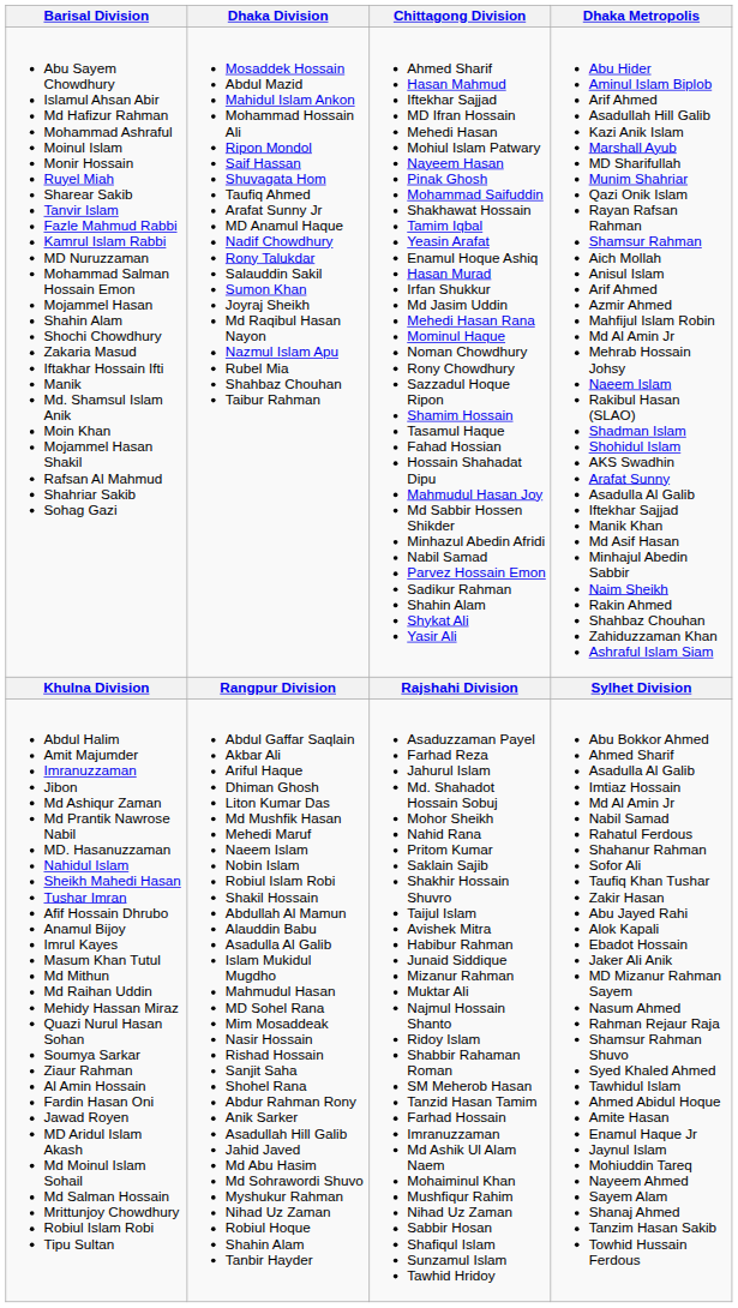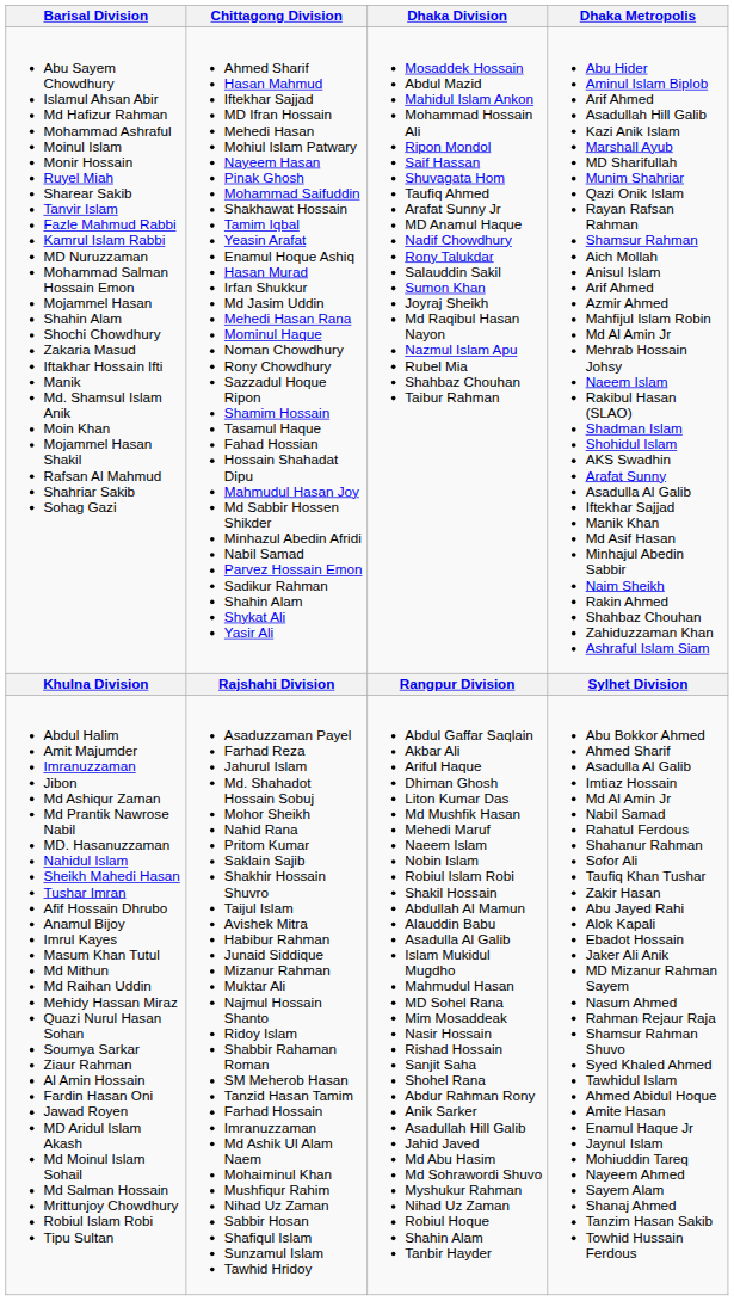columns swapped: Chittagong Division <-> Dhaka Division
